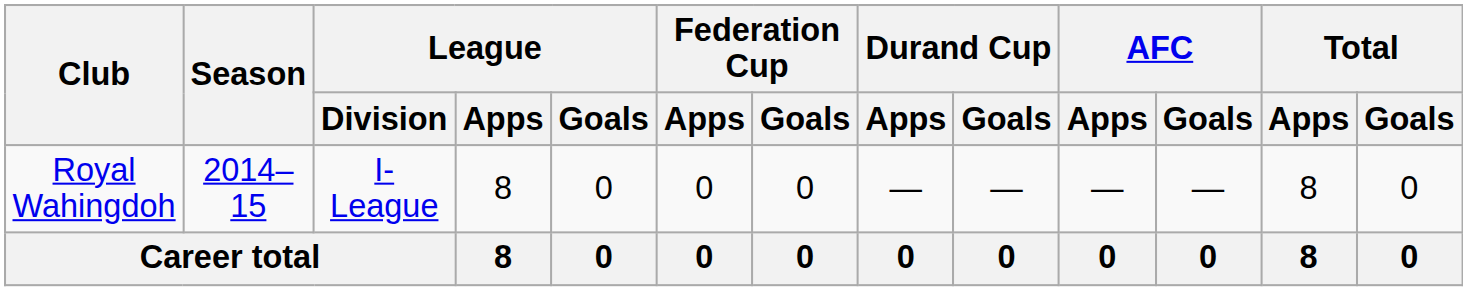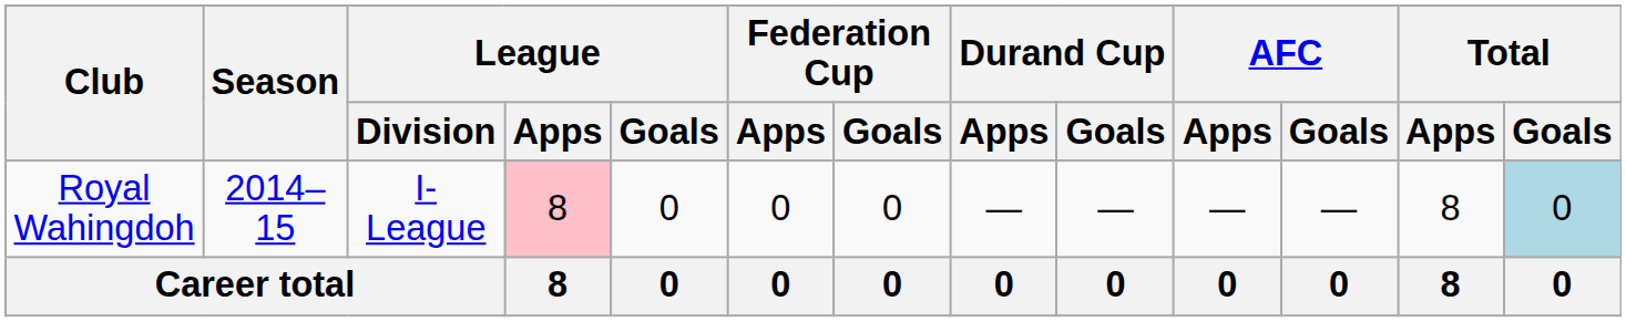Royal Wahingdoh | League / Apps: no background -> pink background
Royal Wahingdoh | Total / Goals: no background -> lightblue background
